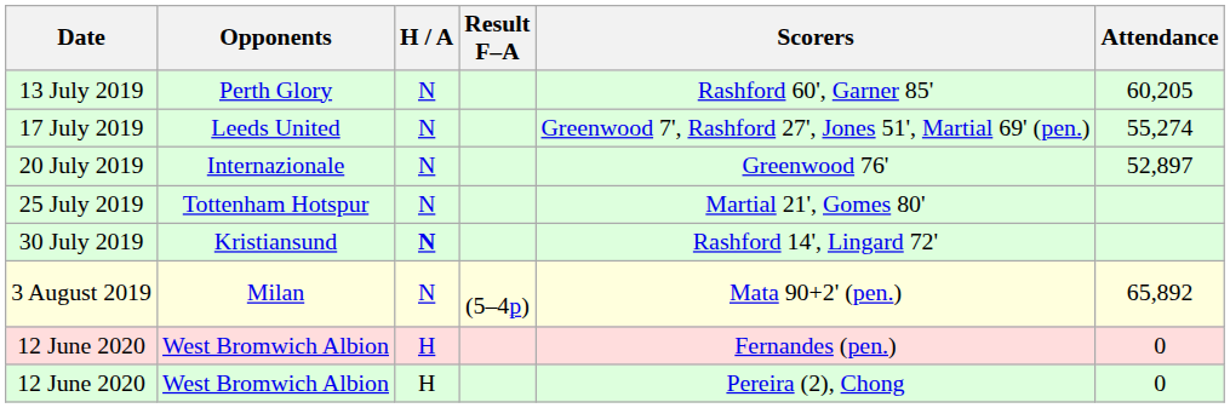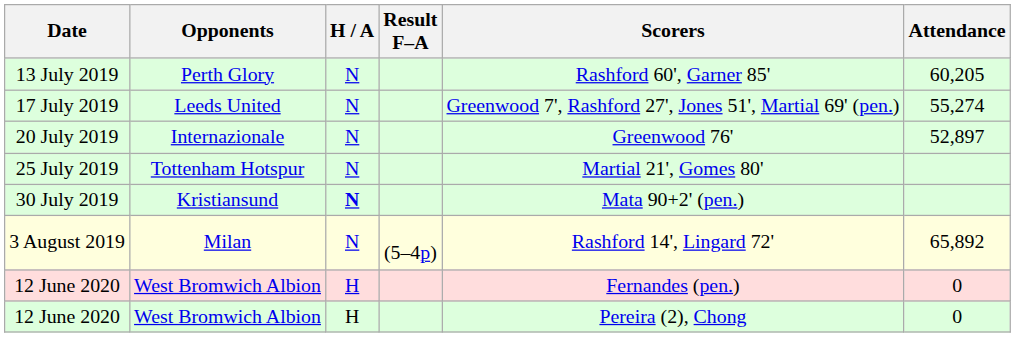30 July 2019 | Scorers: Rashford 14', Lingard 72' -> Mata 90+2' (pen.)
3 August 2019 | Scorers: Mata 90+2' (pen.) -> Rashford 14', Lingard 72'
